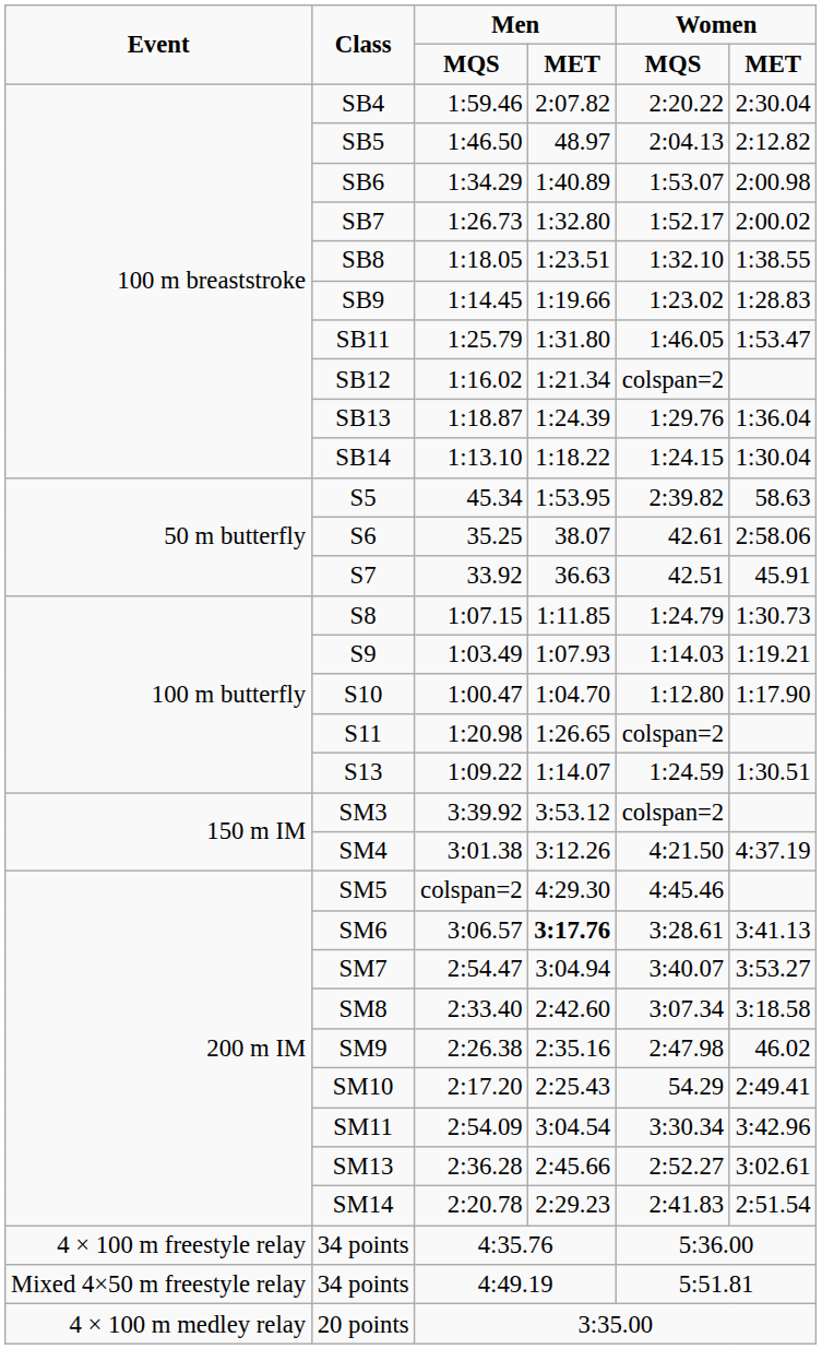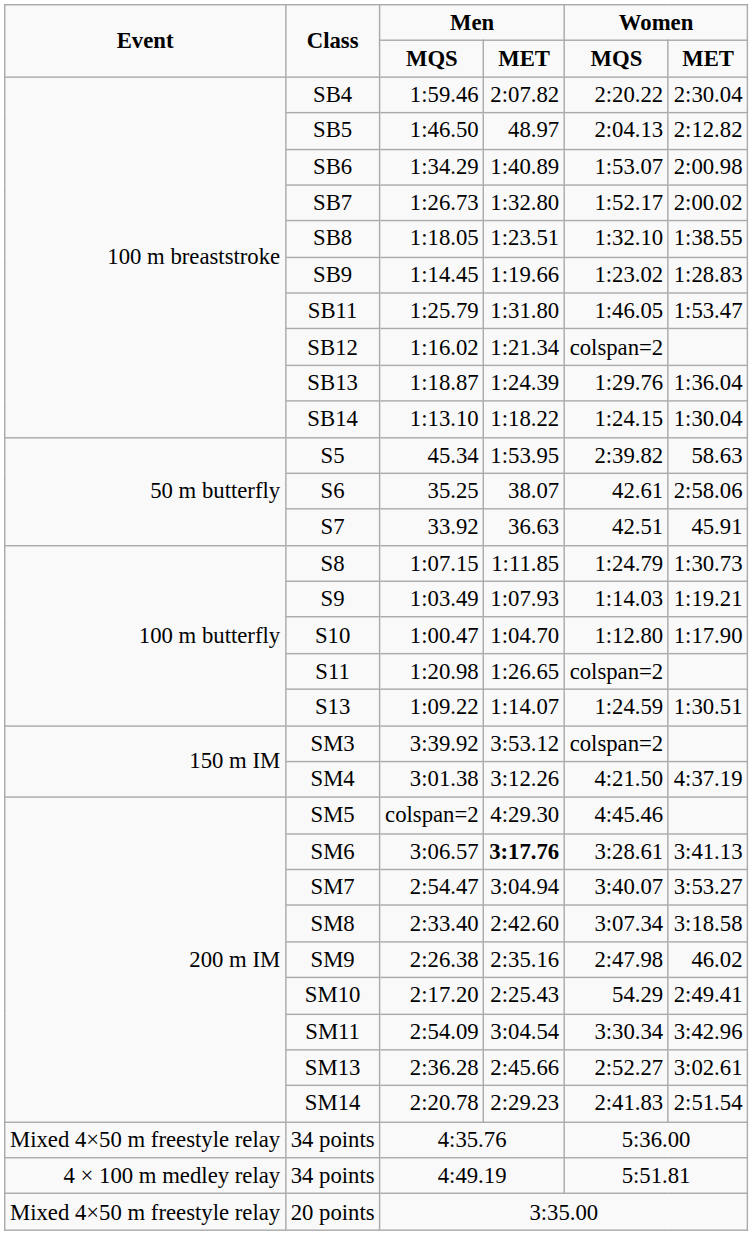34 points / 4:35.76 | Event: 4 × 100 m freestyle relay -> Mixed 4×50 m freestyle relay
34 points / 4:49.19 | Event: Mixed 4×50 m freestyle relay -> 4 × 100 m medley relay
20 points | Event: 4 × 100 m medley relay -> Mixed 4×50 m freestyle relay
